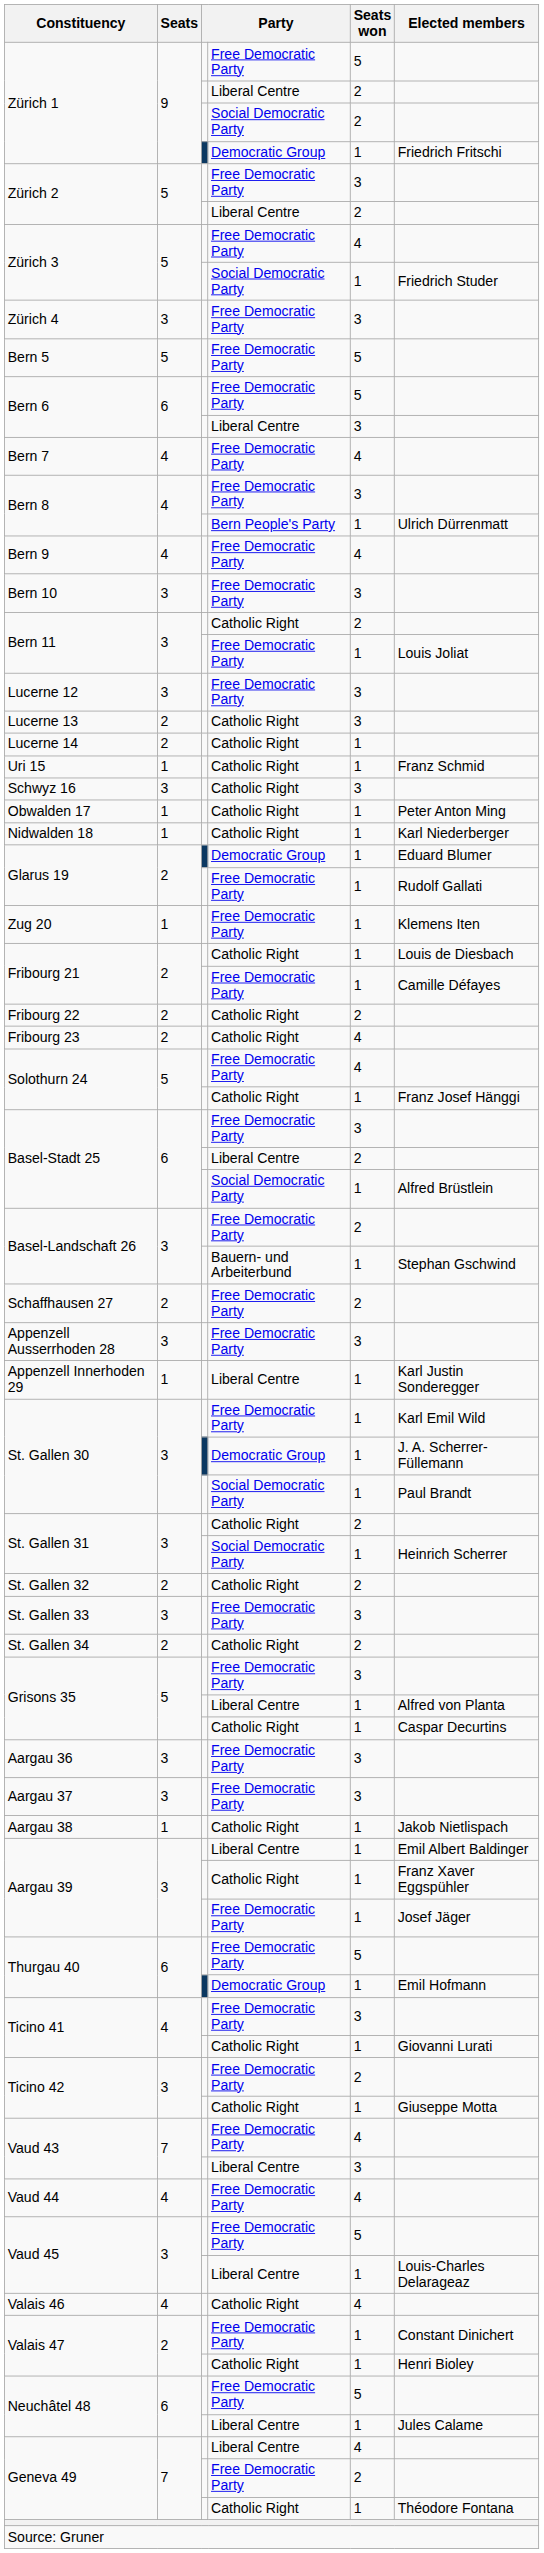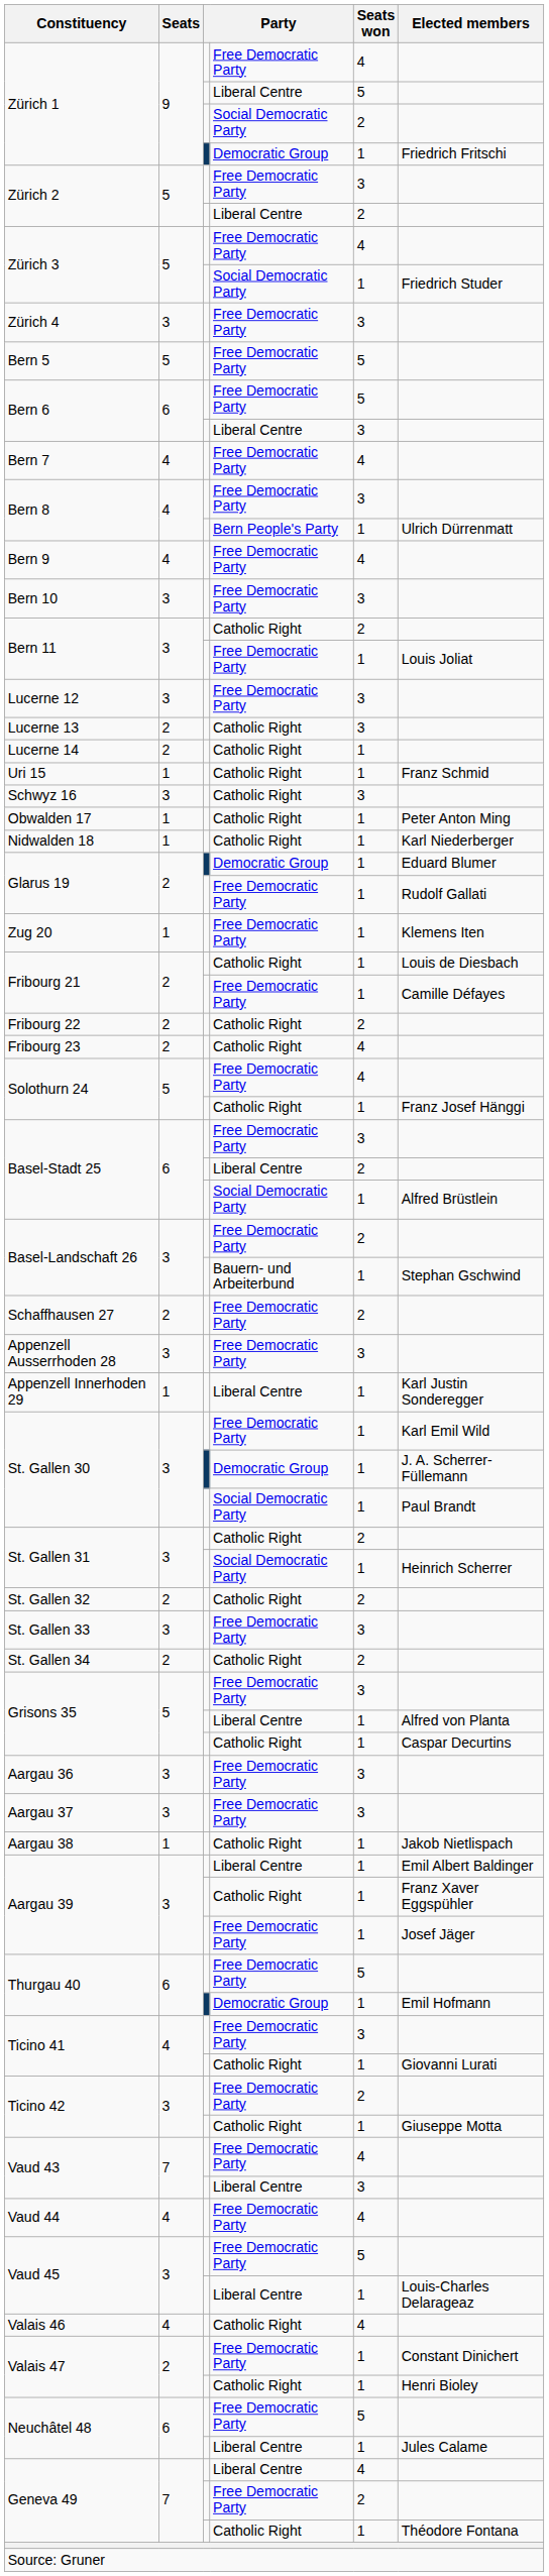Zürich 1 / Free Democratic Party | Seats won: 5 -> 4
Zürich 1 / Liberal Centre | Seats won: 2 -> 5
